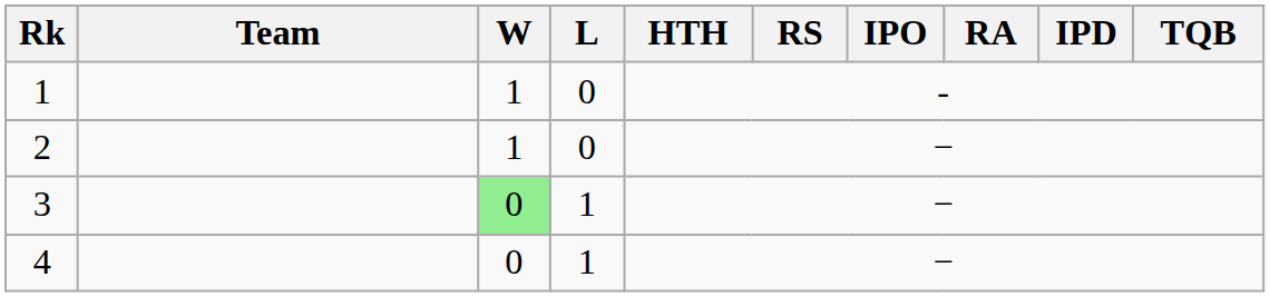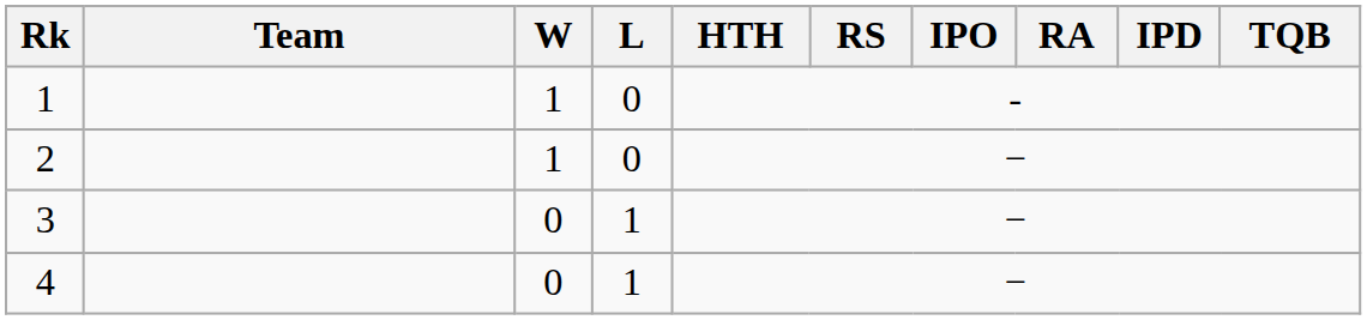3 | W: lightgreen background -> no background
